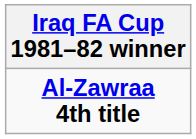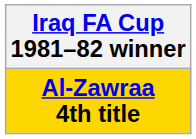row 2 | column 1: no background -> gold background
